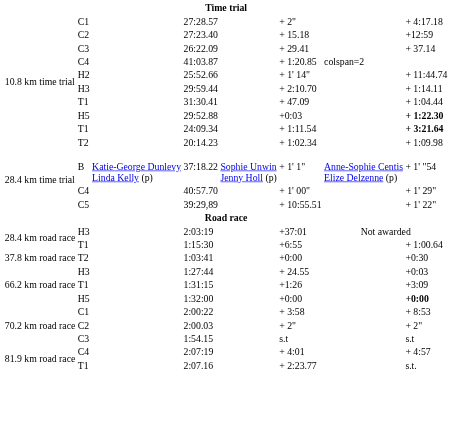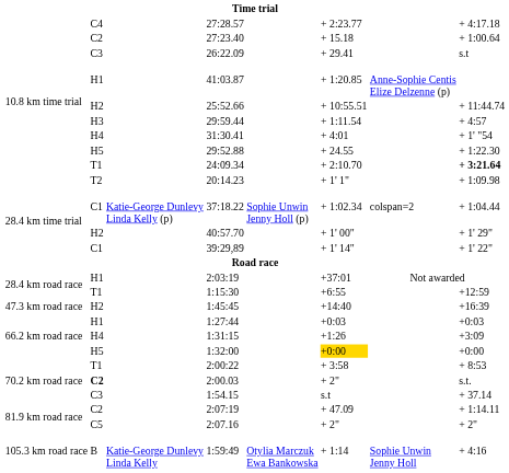27:28.57 | column 2: C1 -> C4
27:28.57 | column 6: + 2" -> + 2:23.77
27:23.40 | column 8: +12:59 -> + 1:00.64
26:22.09 | column 8: + 37.14 -> s.t
41:03.87 | column 2: C4 -> H1
41:03.87 | column 7: colspan=2 -> Anne-Sophie Centis Elize Delzenne (p)
25:52.66 | column 6: + 1' 14" -> + 10:55.51
29:59.44 | column 6: + 2:10.70 -> + 1:11.54
29:59.44 | column 8: + 1:14.11 -> + 4:57
31:30.41 | column 2: T1 -> H4
31:30.41 | column 6: + 47.09 -> + 4:01
31:30.41 | column 8: + 1:04.44 -> + 1' "54
29:52.88 | column 6: +0:03 -> + 24.55
29:52.88 | column 8: bold -> normal
24:09.34 | column 6: + 1:11.54 -> + 2:10.70
20:14.23 | column 6: + 1:02.34 -> + 1' 1"
37:18.22 | column 2: B -> C1
37:18.22 | column 6: + 1' 1" -> + 1:02.34
37:18.22 | column 7: Anne-Sophie Centis Elize Delzenne (p) -> colspan=2
37:18.22 | column 8: + 1' "54 -> + 1:04.44
40:57.70 | column 2: C4 -> H2
39:29,89 | column 2: C5 -> C1
39:29,89 | column 6: + 10:55.51 -> + 1' 14"
2:03:19 | column 2: H3 -> H1
1:15:30 | column 8: + 1:00.64 -> +12:59
- row: 37.8 km road race | T2 | 1:03:41 | +0:00 | +0:30
+ row: 47.3 km road race | H2 | 1:45:45 | +14:40 | +16:39
1:27:44 | column 2: H3 -> H1
1:27:44 | column 6: + 24.55 -> +0:03
1:31:15 | column 2: T1 -> H4
1:32:00 | column 6: no background -> gold background
1:32:00 | column 8: bold -> normal
2:00:22 | column 2: C1 -> T1
2:00.03 | column 2: normal -> bold
2:00.03 | column 8: + 2" -> s.t.
1:54.15 | column 8: s.t -> + 37.14
2:07:19 | column 2: C4 -> C2
2:07:19 | column 6: + 4:01 -> + 47.09
2:07:19 | column 8: + 4:57 -> + 1:14.11
2:07.16 | column 2: T1 -> C5
2:07.16 | column 6: + 2:23.77 -> + 2"
2:07.16 | column 8: s.t. -> + 2"
+ row: 105.3 km road race | B | Katie-George Dunlevy Linda Kelly | 1:59:49 | Otylia Marczuk Ewa Bankowska | + 1:14 | Sophie Unwin Jenny Holl | + 4:16
